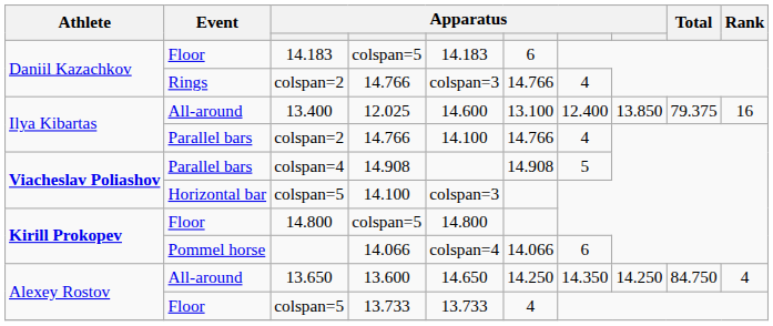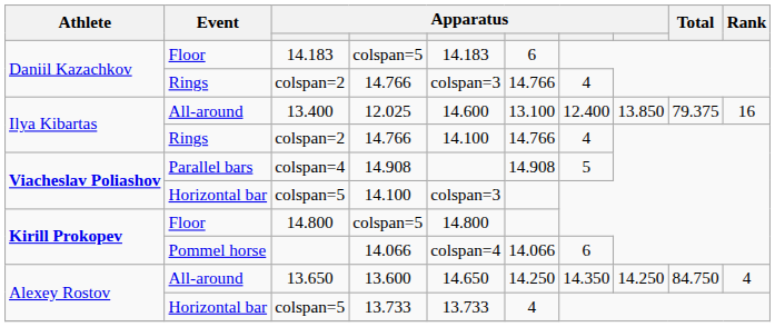Ilya Kibartas / colspan=2 | Event: Parallel bars -> Rings
Alexey Rostov / colspan=5 | Event: Floor -> Horizontal bar
